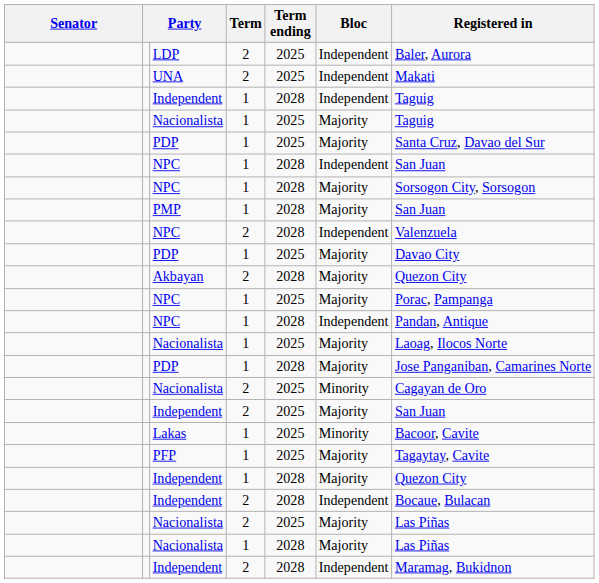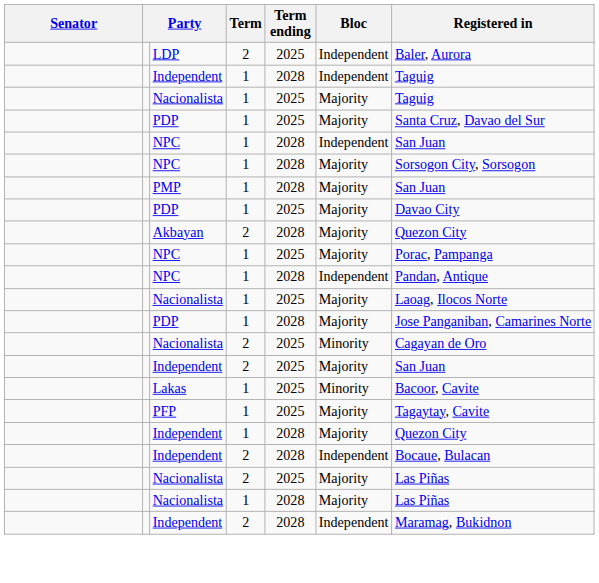- row: UNA | 2 | 2025 | Independent | Makati
- row: NPC | 2 | 2028 | Independent | Valenzuela
